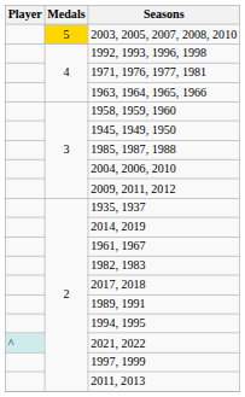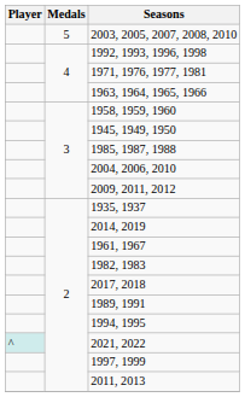2003, 2005, 2007, 2008, 2010 | Medals: gold background -> no background
